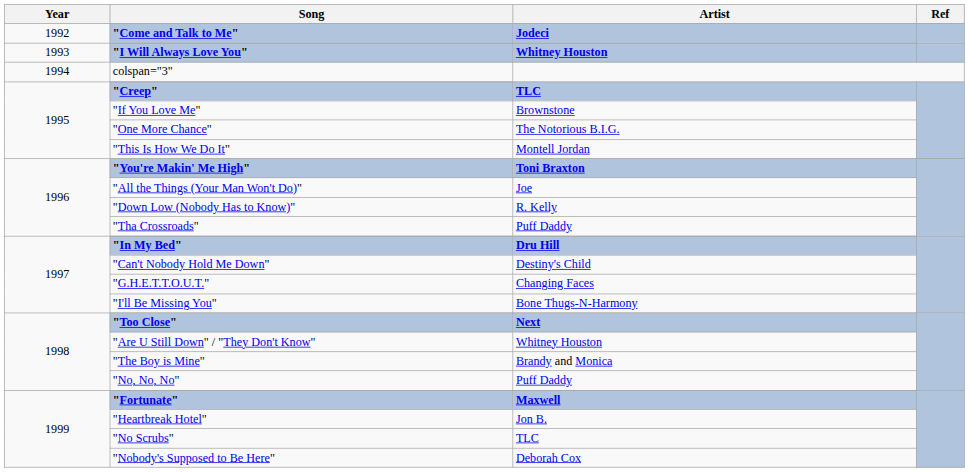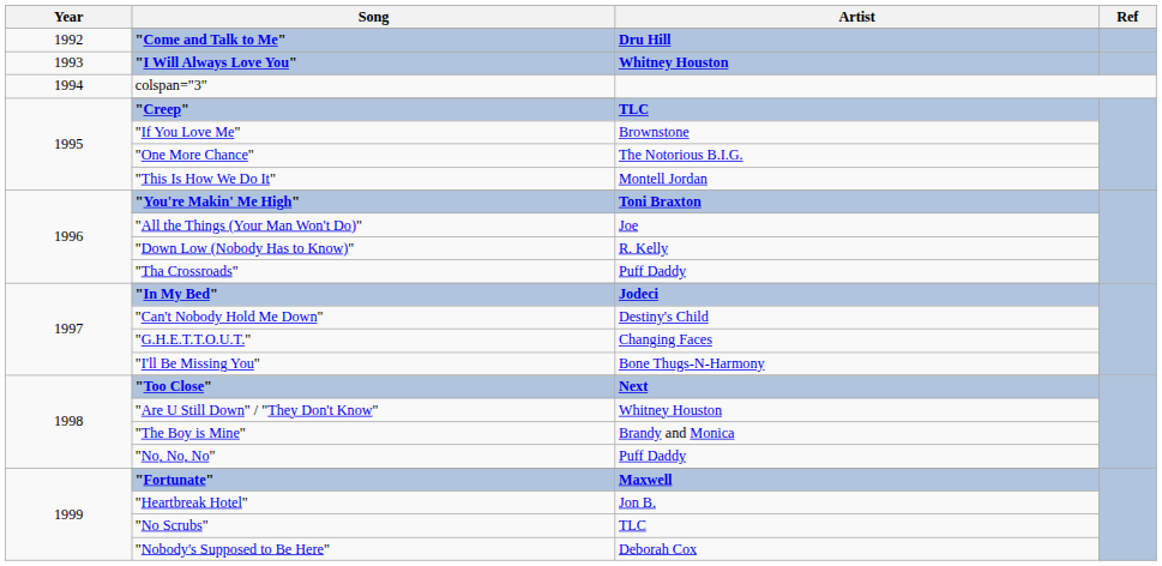"Come and Talk to Me" | Artist: Jodeci -> Dru Hill
"In My Bed" | Artist: Dru Hill -> Jodeci
